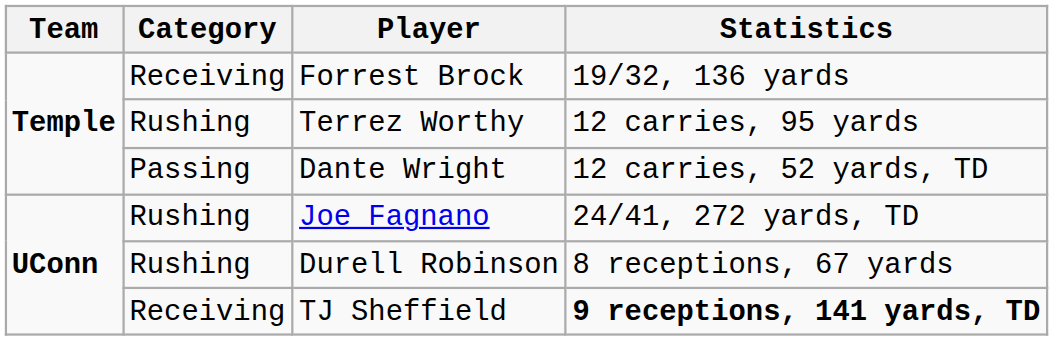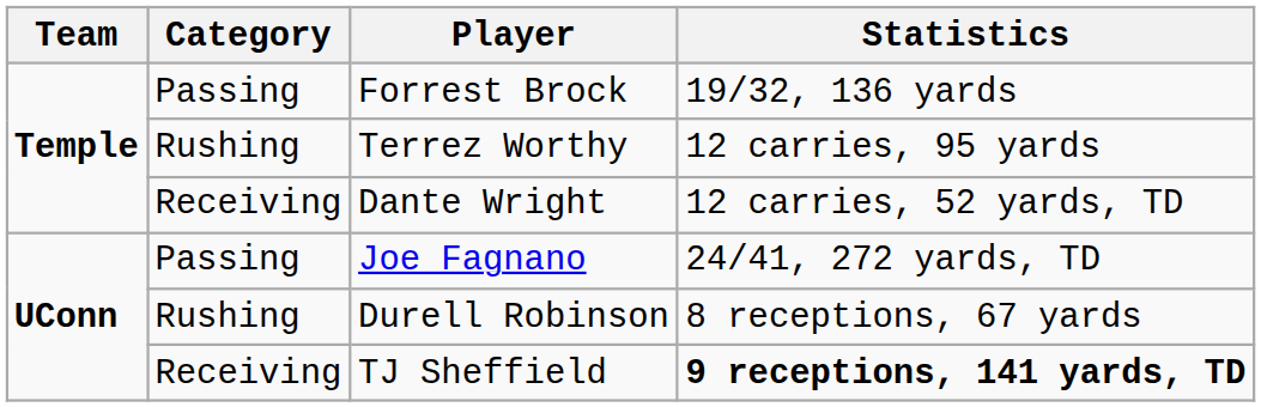Forrest Brock | Category: Receiving -> Passing
Dante Wright | Category: Passing -> Receiving
Joe Fagnano | Category: Rushing -> Passing
